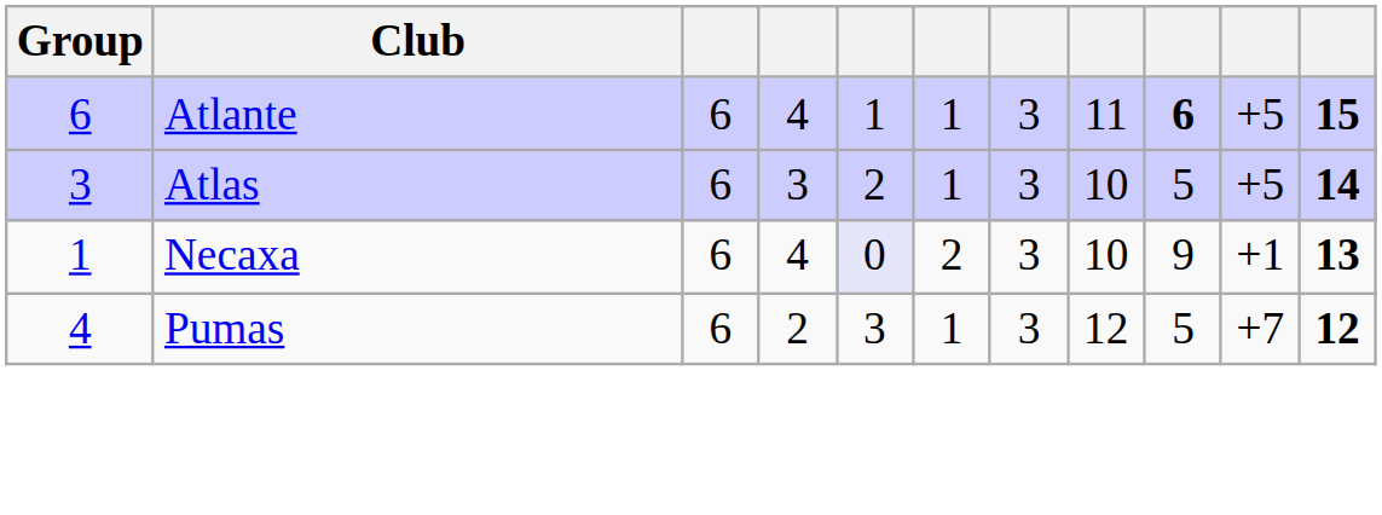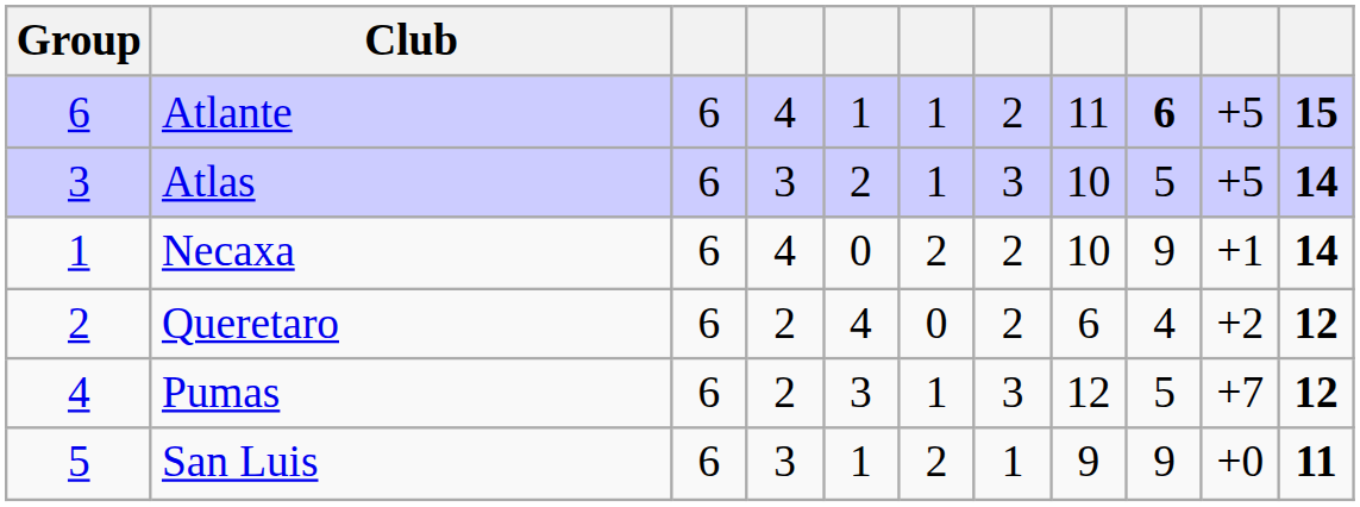Atlante | column 7: 3 -> 2
Necaxa | column 5: lavender background -> no background
Necaxa | column 7: 3 -> 2
Necaxa | column 11: 13 -> 14
+ row: 2 | Queretaro | 6 | 2 | 4 | 0 | 2 | 6 | 4 | +2 | 12
+ row: 5 | San Luis | 6 | 3 | 1 | 2 | 1 | 9 | 9 | +0 | 11
